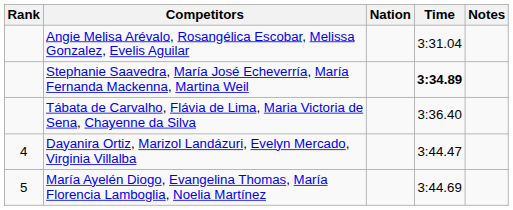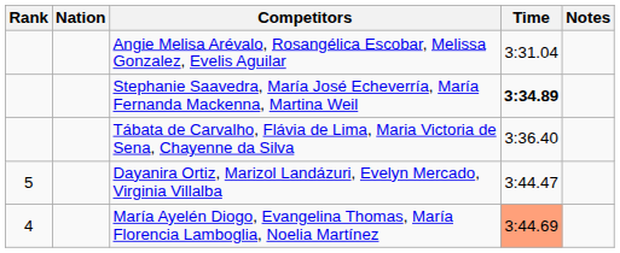columns swapped: Nation <-> Competitors
row 5 | Rank: 4 -> 5
row 6 | Rank: 5 -> 4
row 6 | Time: no background -> lightsalmon background
